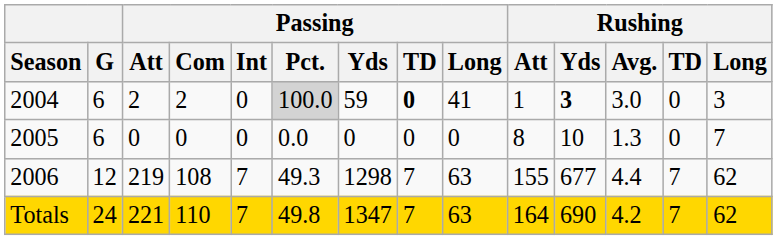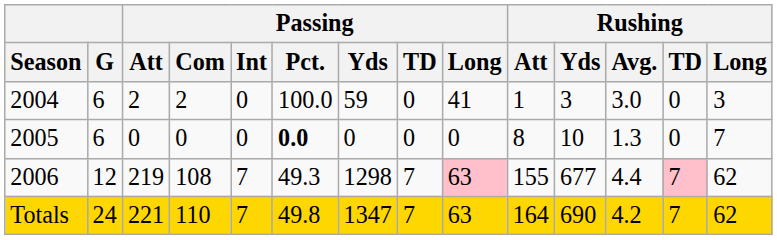2004 | Passing / Pct.: lightgrey background -> no background
2004 | Passing / TD: bold -> normal
2004 | Rushing / Yds: bold -> normal
2005 | Passing / Pct.: normal -> bold
2006 | Passing / Long: no background -> pink background
2006 | Rushing / TD: no background -> pink background
